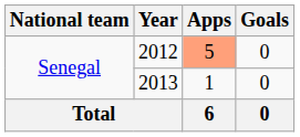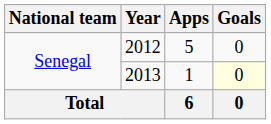2012 | Apps: lightsalmon background -> no background
2013 | Goals: no background -> lightyellow background
